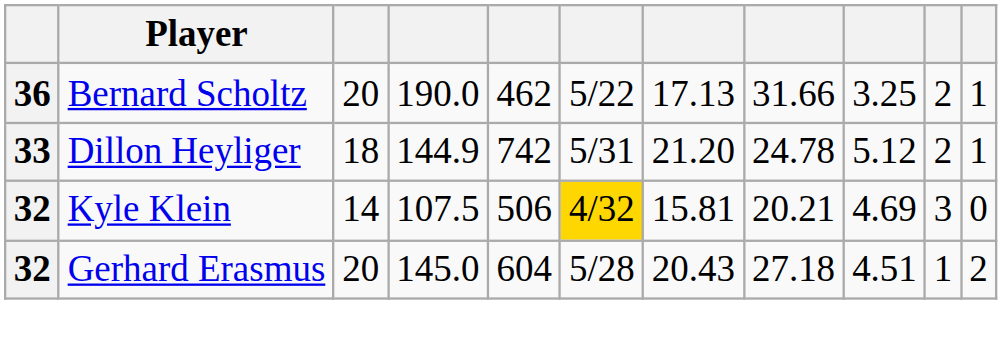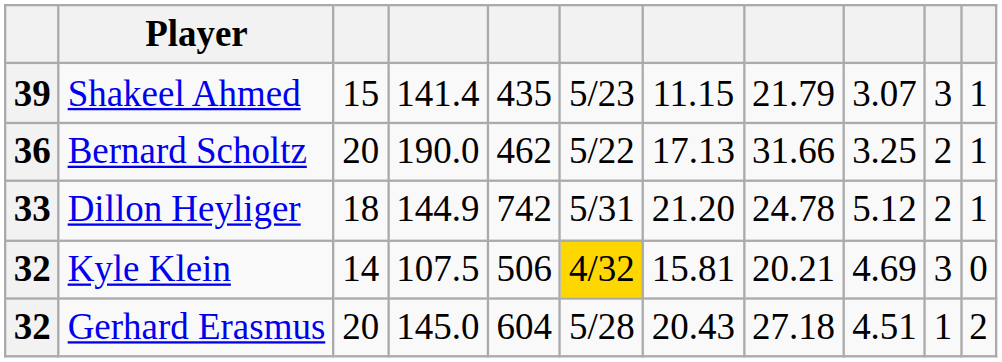+ row: 39 | Shakeel Ahmed | 15 | 141.4 | 435 | 5/23 | 11.15 | 21.79 | 3.07 | 3 | 1
